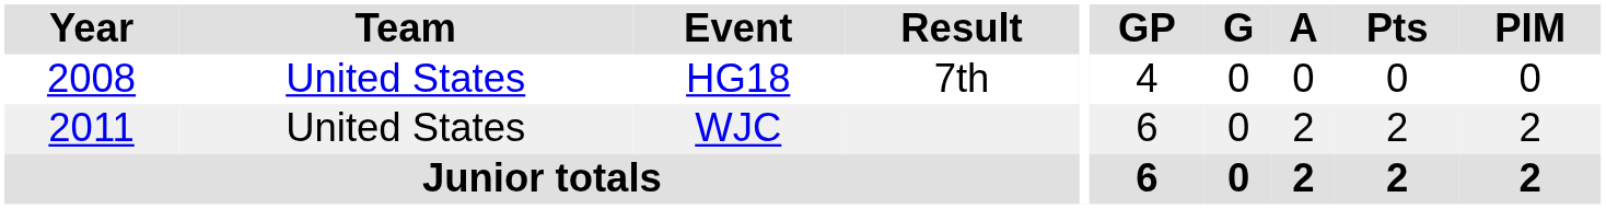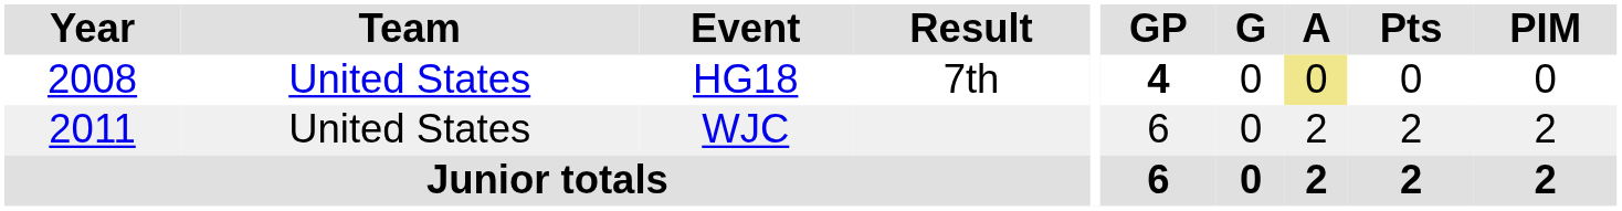HG18 | GP: normal -> bold
HG18 | A: no background -> khaki background
